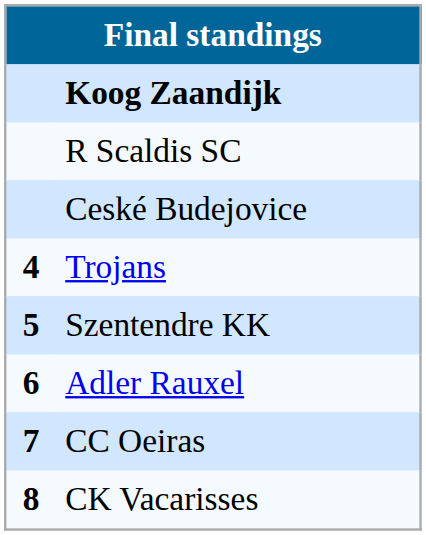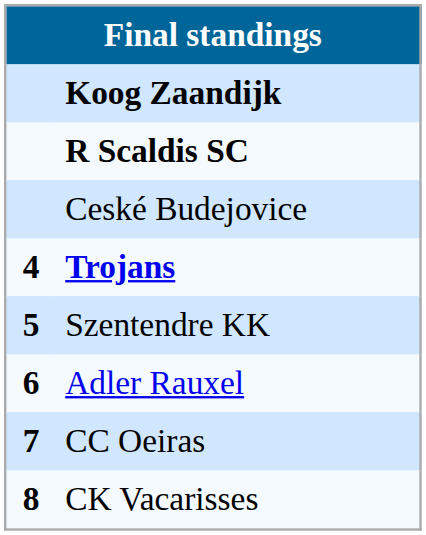R Scaldis SC | Koog Zaandijk: normal -> bold
Trojans | Koog Zaandijk: normal -> bold
